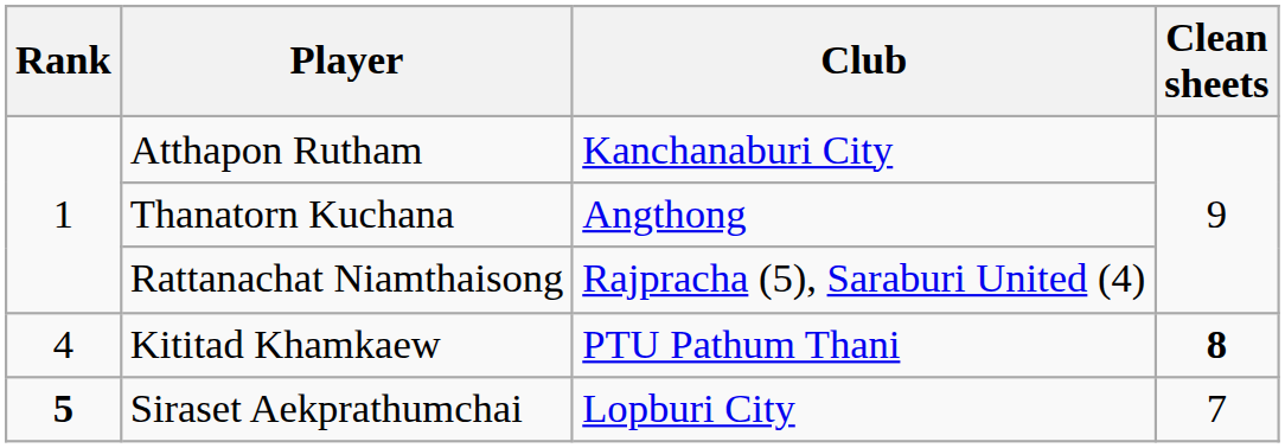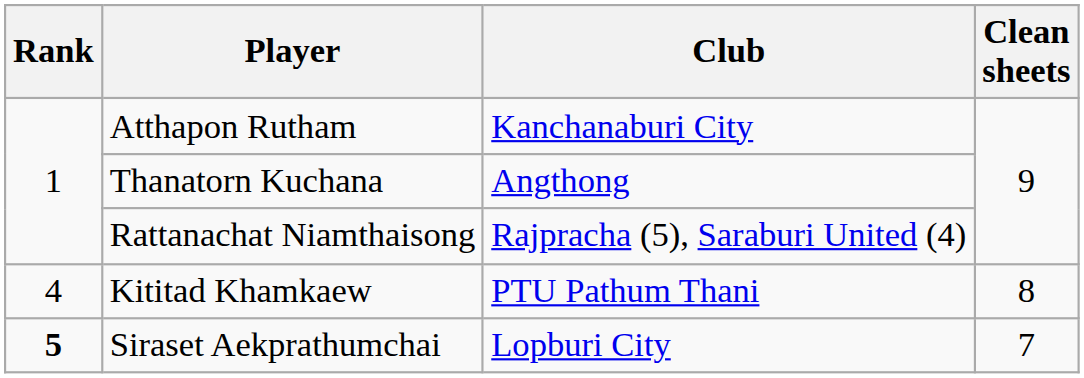Kititad Khamkaew | Clean sheets: bold -> normal
